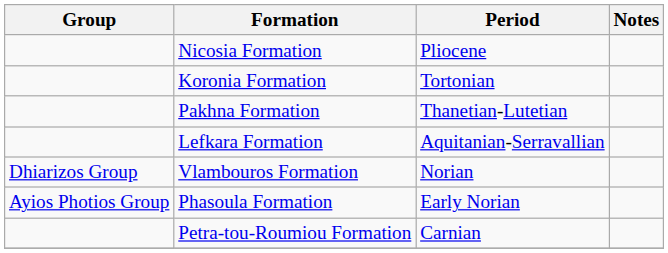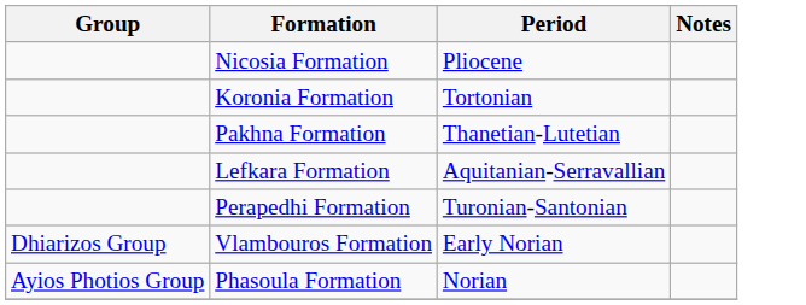+ row: Perapedhi Formation | Turonian-Santonian
Vlambouros Formation | Period: Norian -> Early Norian
Phasoula Formation | Period: Early Norian -> Norian
- row: Petra-tou-Roumiou Formation | Carnian
